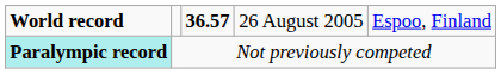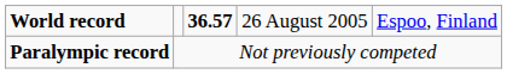Paralympic record | column 1: paleturquoise background -> no background
